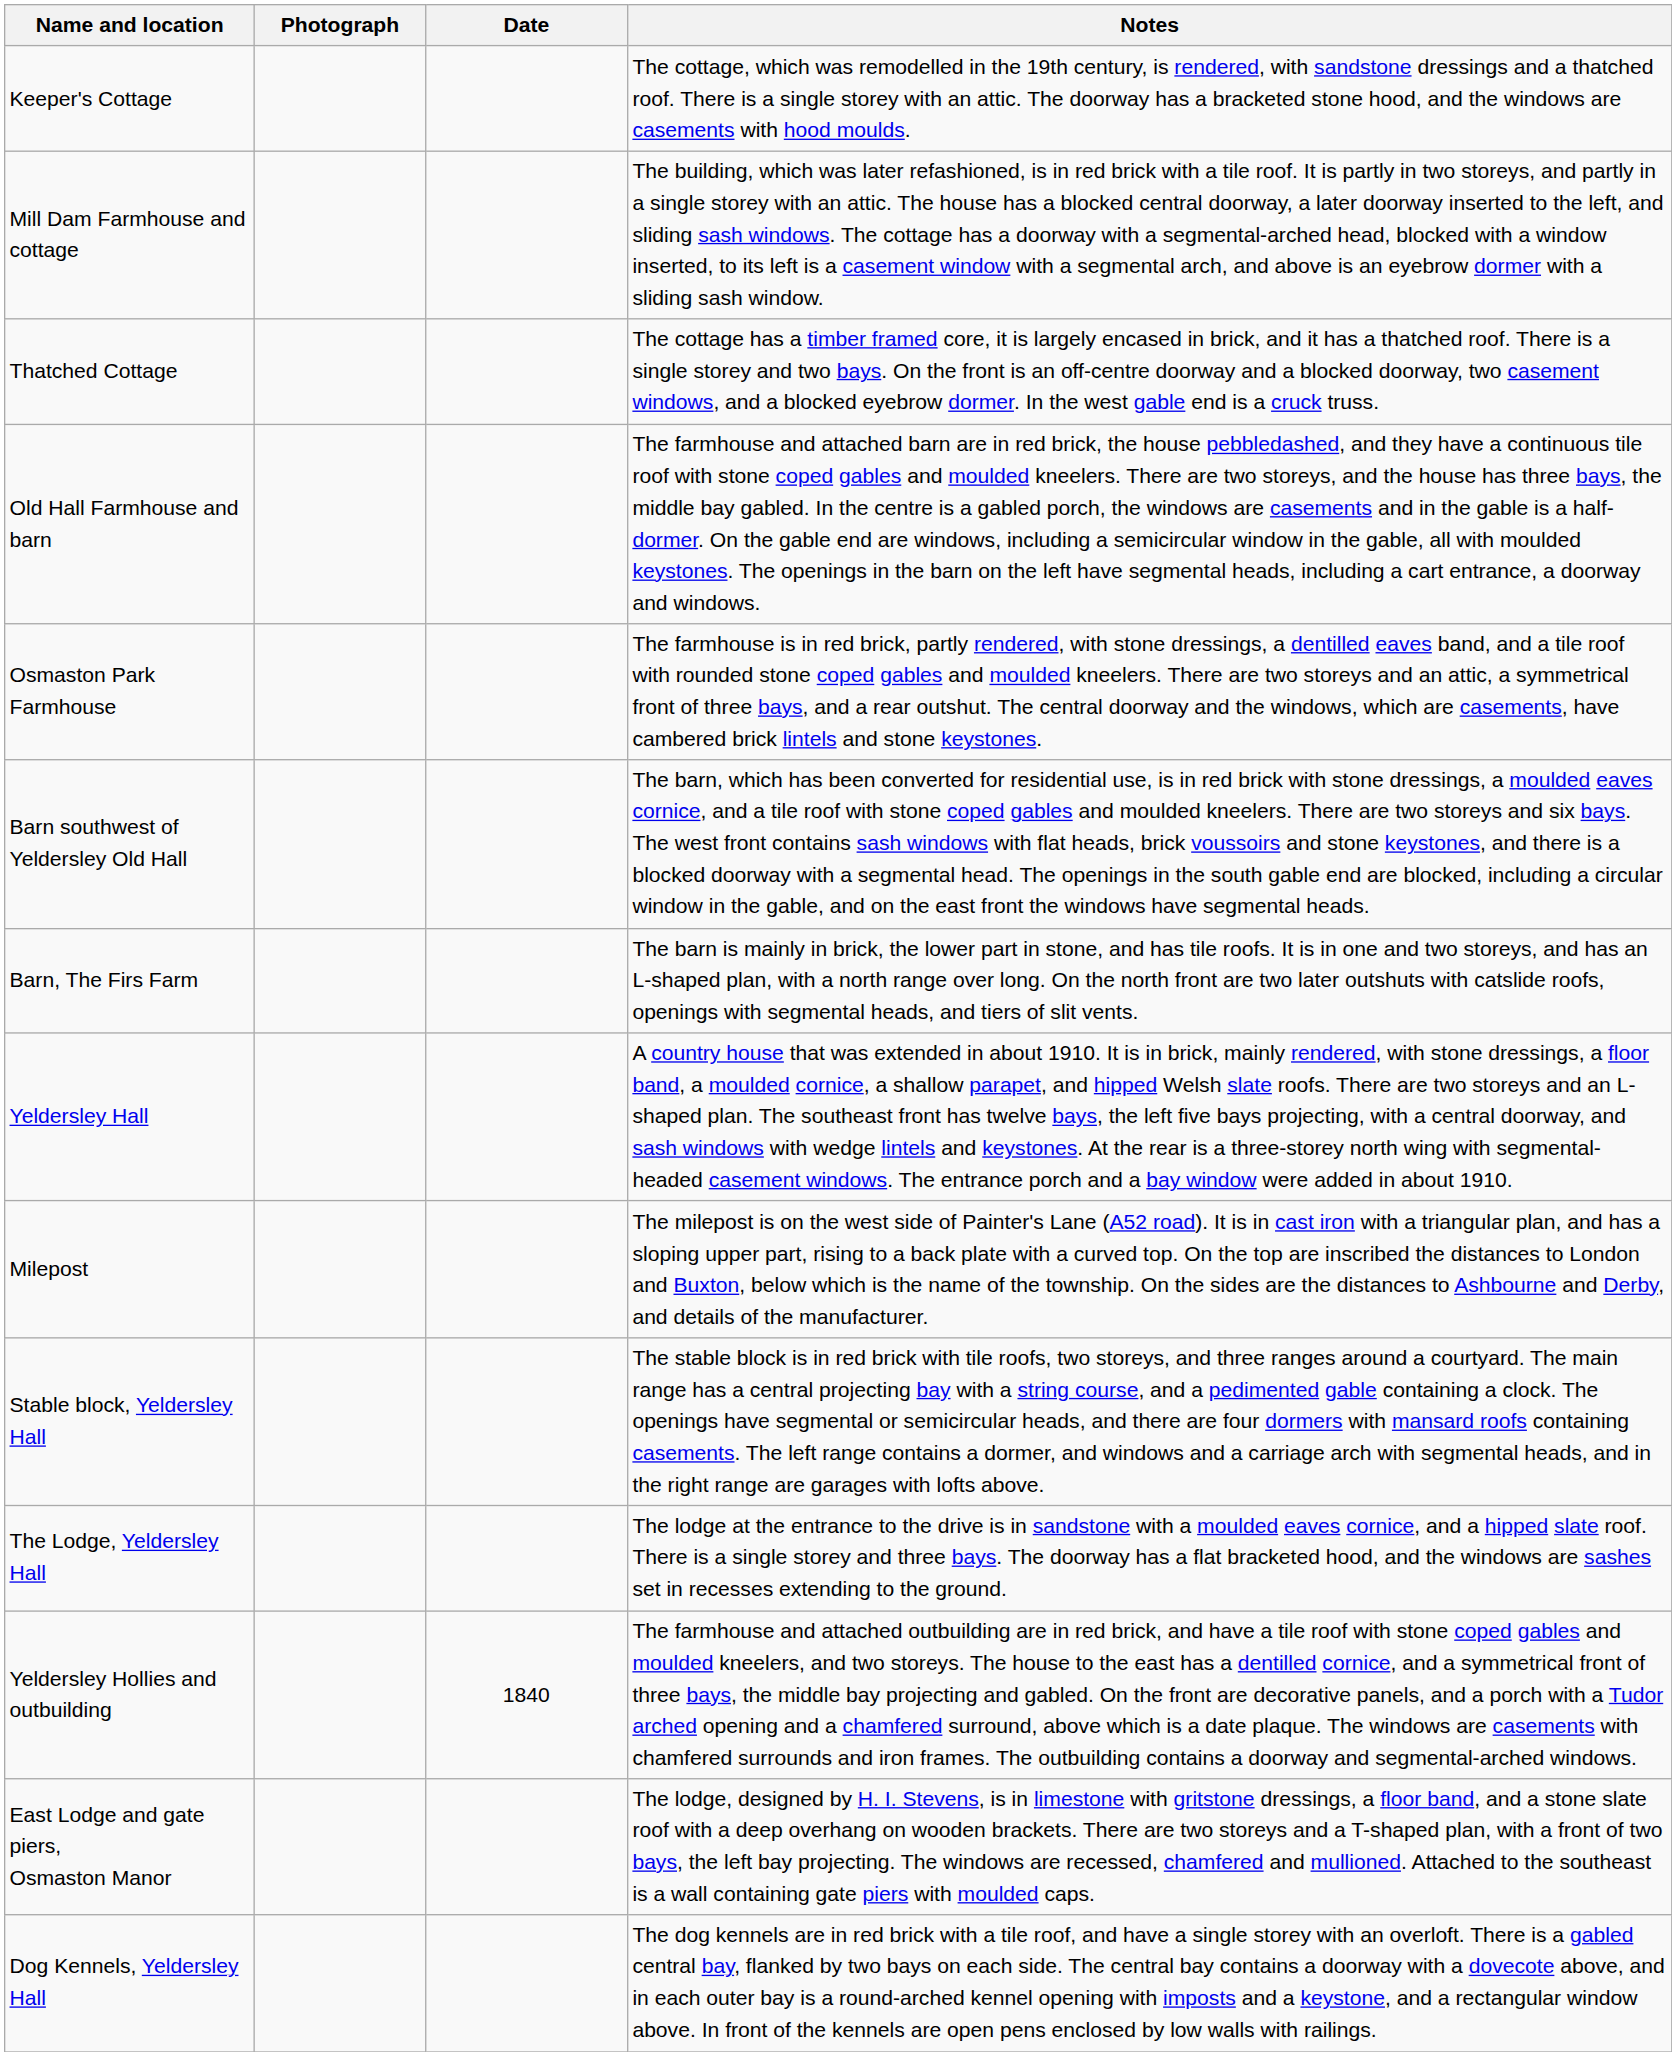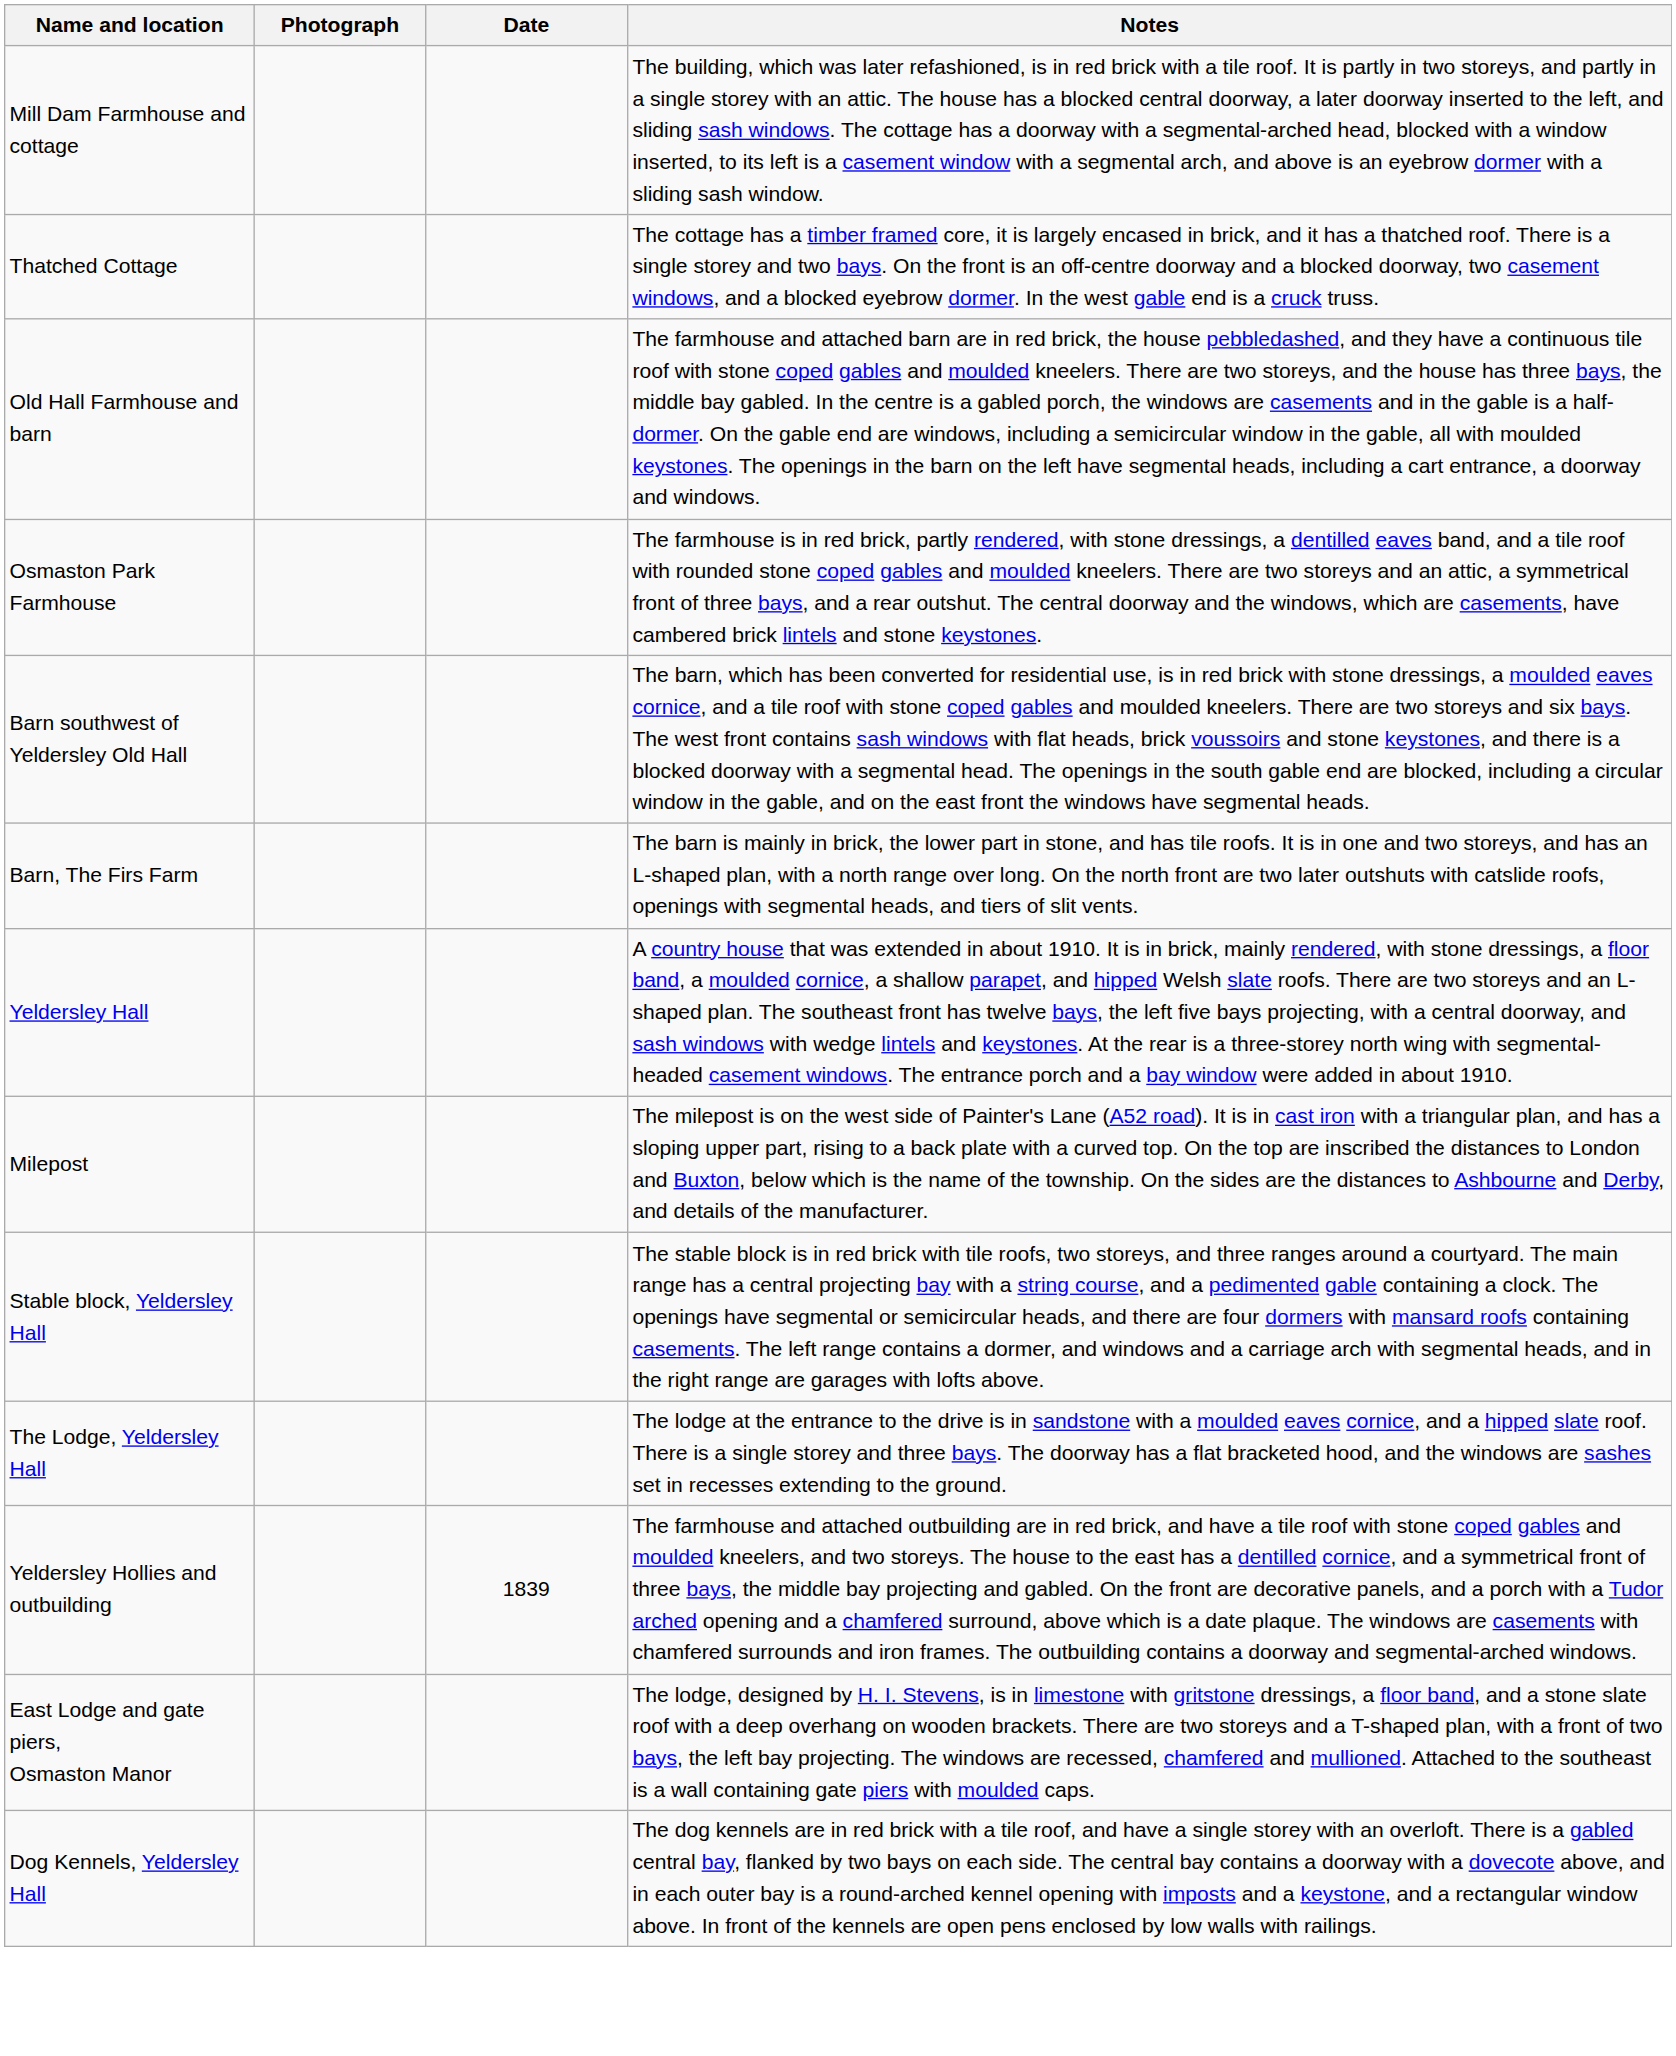- row: Keeper's Cottage | The cottage, which was remodelled in the 19th century, is rendered, with sandstone dressings and a thatched roof. There is a single storey with an attic. The doorway has a bracketed stone hood, and the windows are casements with hood moulds.
Yeldersley Hollies and outbuilding | Date: 1840 -> 1839
